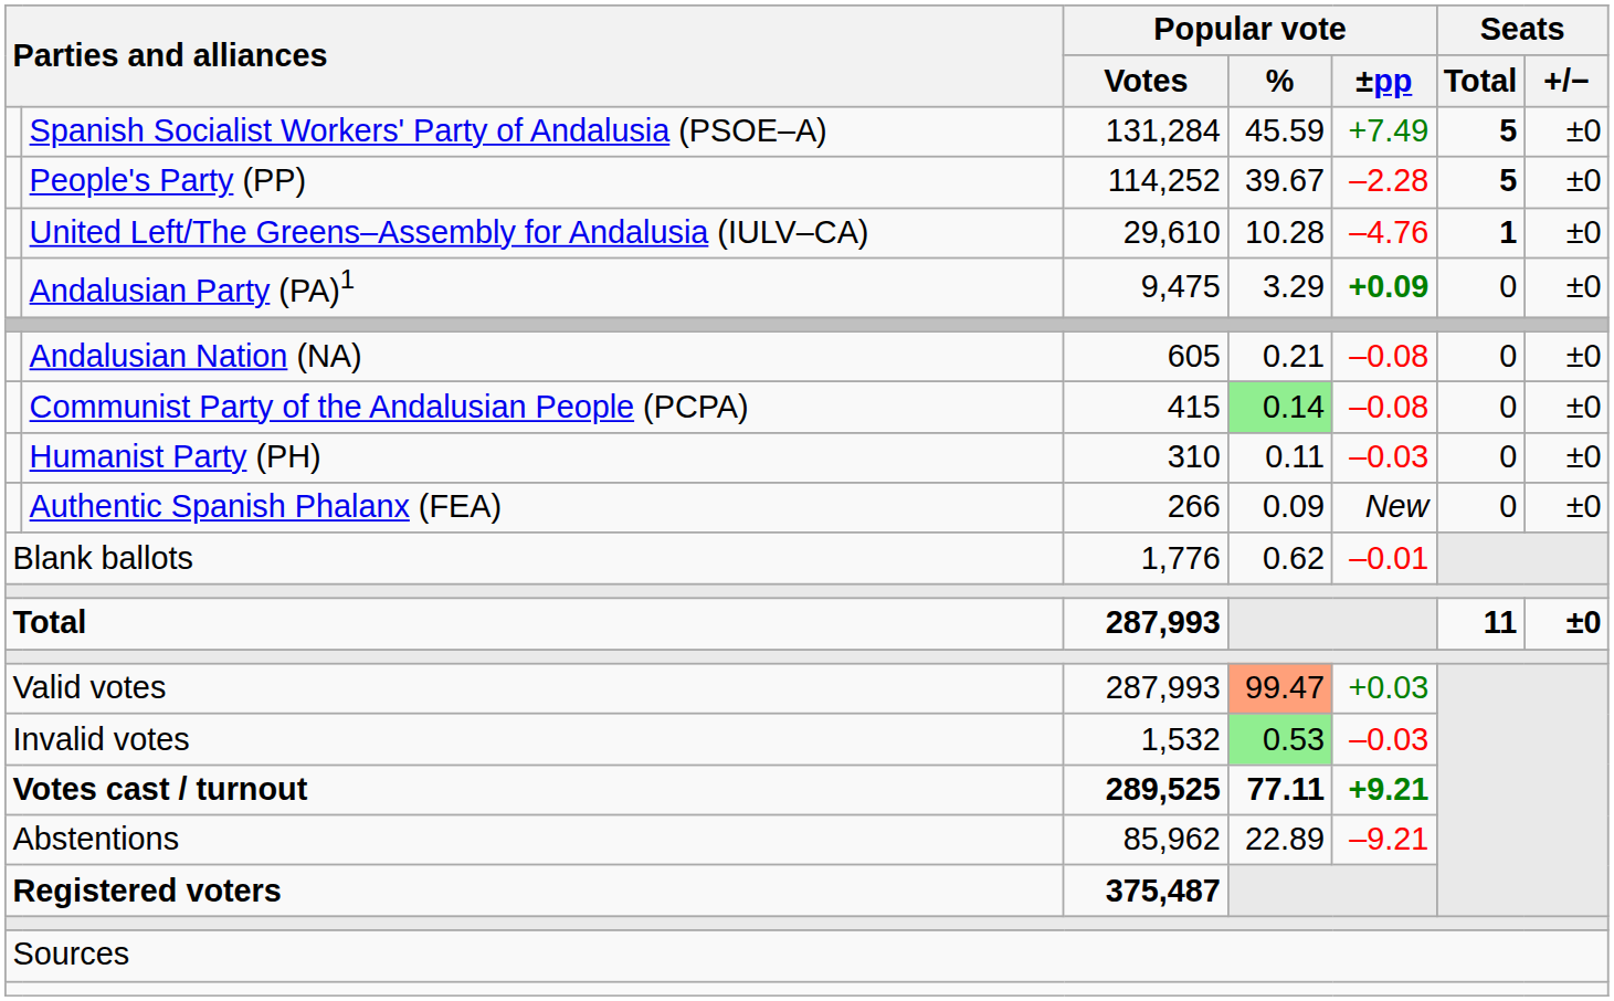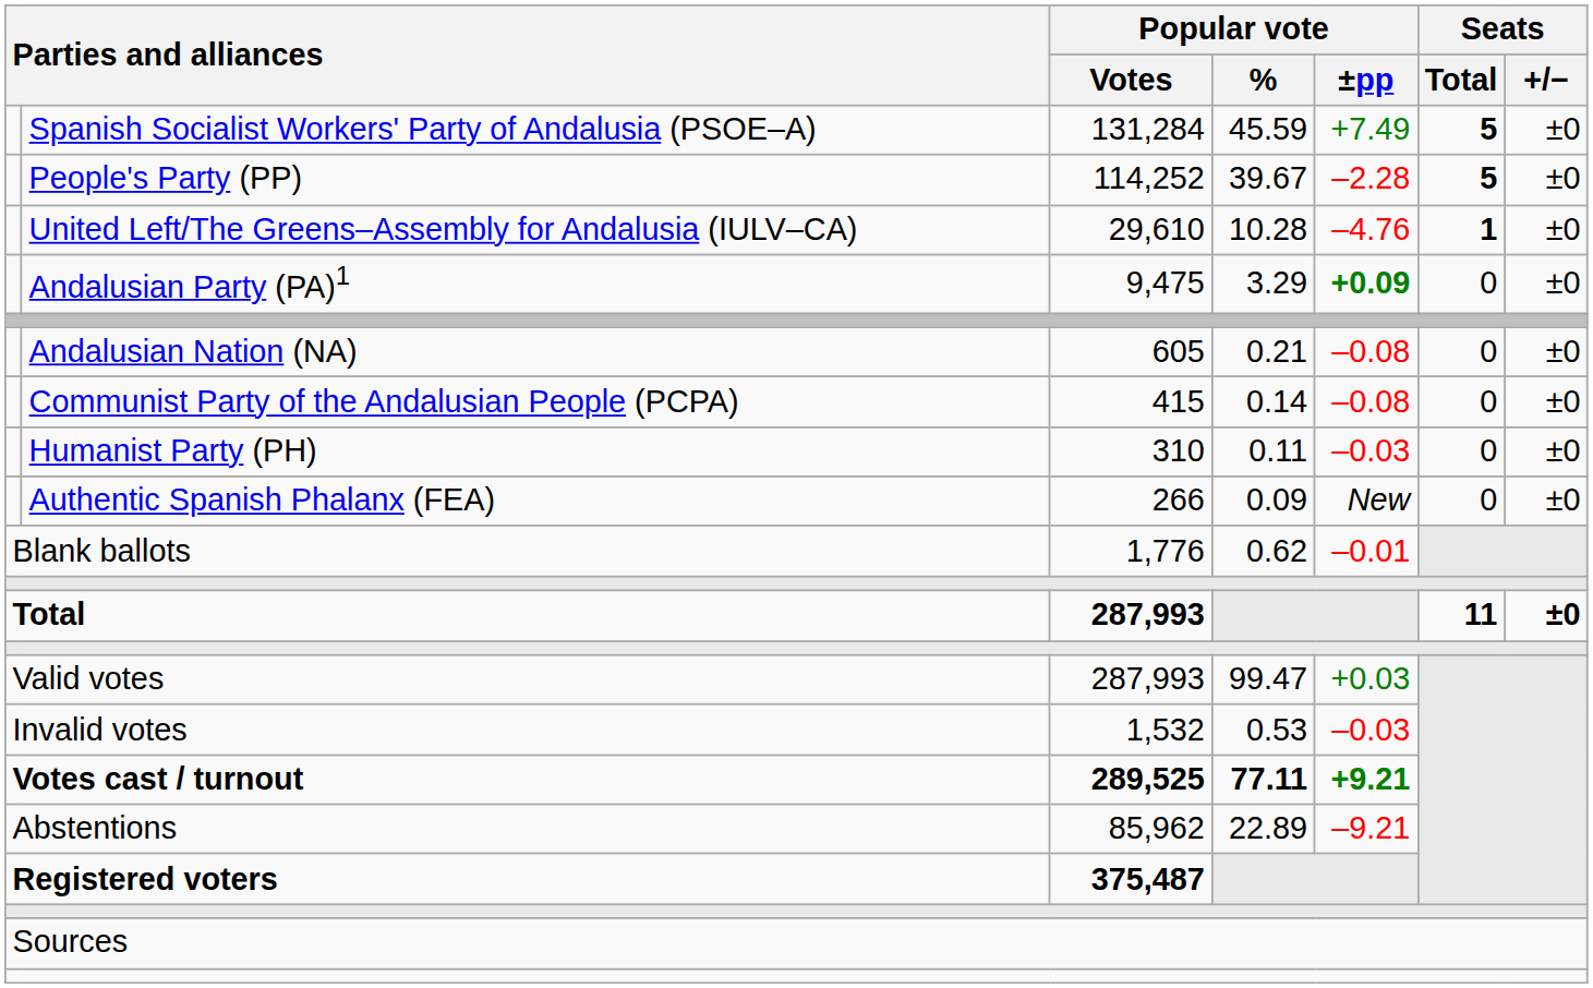Communist Party of the Andalusian People (PCPA) | Popular vote / %: lightgreen background -> no background
Valid votes | Popular vote / %: lightsalmon background -> no background
Invalid votes | Popular vote / %: lightgreen background -> no background
